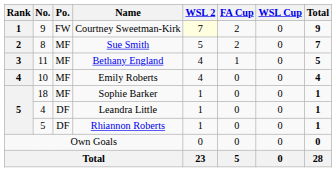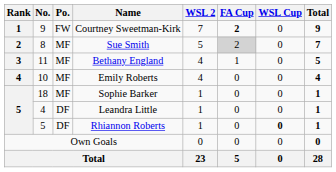Courtney Sweetman-Kirk | WSL 2: lightyellow background -> no background
Courtney Sweetman-Kirk | FA Cup: normal -> bold
Sue Smith | FA Cup: no background -> lightgrey background
Rhiannon Roberts | WSL Cup: normal -> bold
